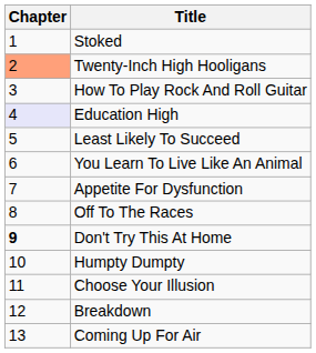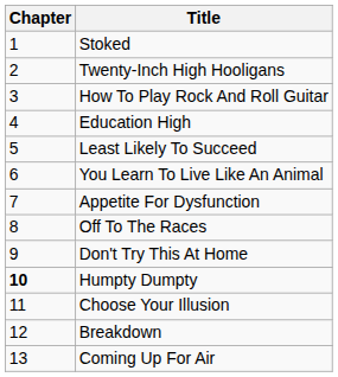Twenty-Inch High Hooligans | Chapter: lightsalmon background -> no background
Education High | Chapter: lavender background -> no background
Don't Try This At Home | Chapter: bold -> normal
Humpty Dumpty | Chapter: normal -> bold
